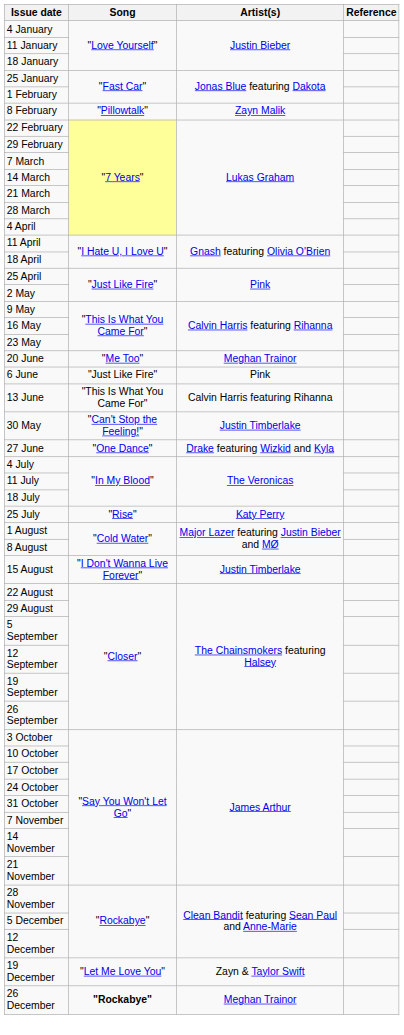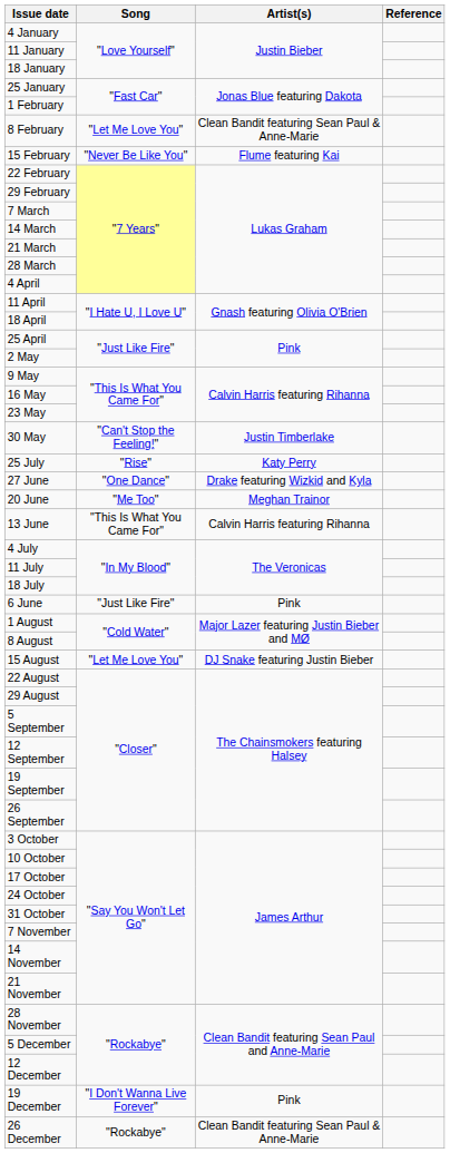8 February | Song: "Pillowtalk" -> "Let Me Love You"
8 February | Artist(s): Zayn Malik -> Clean Bandit featuring Sean Paul & Anne-Marie
+ row: 15 February | "Never Be Like You" | Flume featuring Kai
rows swapped: 30 May <-> 20 June
rows swapped: 6 June <-> 25 July
rows swapped: 13 June <-> 27 June
15 August | Song: "I Don't Wanna Live Forever" -> "Let Me Love You"
15 August | Artist(s): Justin Timberlake -> DJ Snake featuring Justin Bieber
19 December | Song: "Let Me Love You" -> "I Don't Wanna Live Forever"
19 December | Artist(s): Zayn & Taylor Swift -> Pink
26 December | Song: bold -> normal
26 December | Artist(s): Meghan Trainor -> Clean Bandit featuring Sean Paul & Anne-Marie
